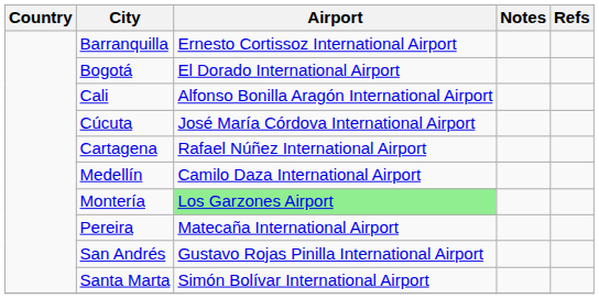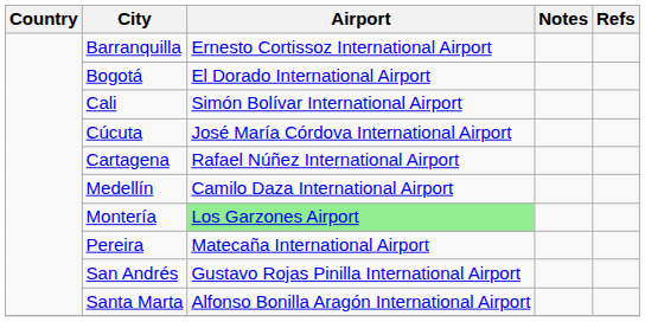Cali | Airport: Alfonso Bonilla Aragón International Airport -> Simón Bolívar International Airport
Santa Marta | Airport: Simón Bolívar International Airport -> Alfonso Bonilla Aragón International Airport
